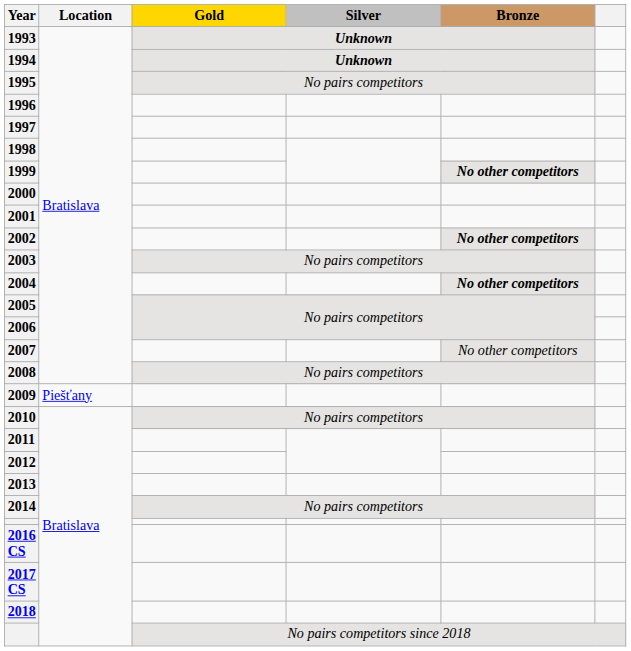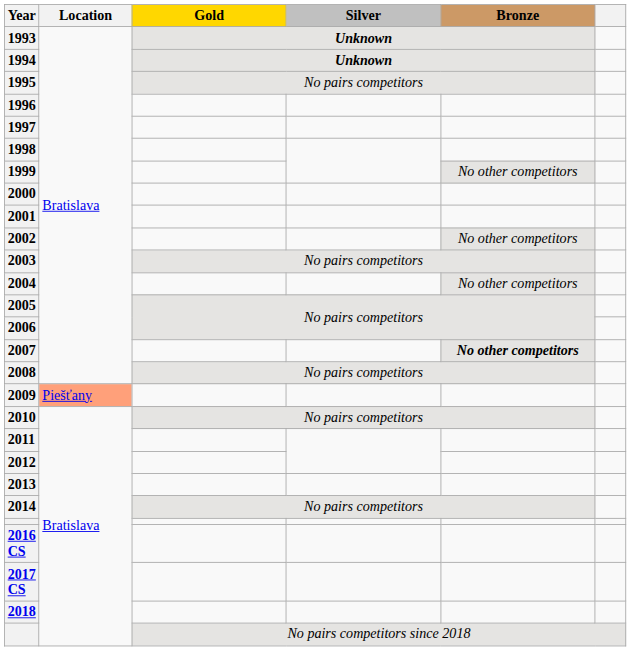1999 | Bronze: bold -> normal
2002 | Bronze: bold -> normal
2004 | Bronze: bold -> normal
2007 | Bronze: normal -> bold
2009 | Location: no background -> lightsalmon background
